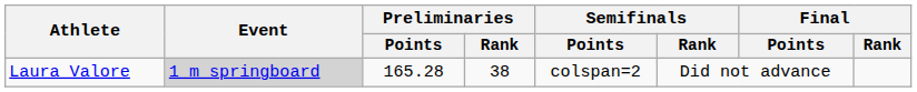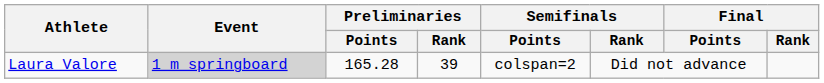Laura Valore | Preliminaries / Rank: 38 -> 39
